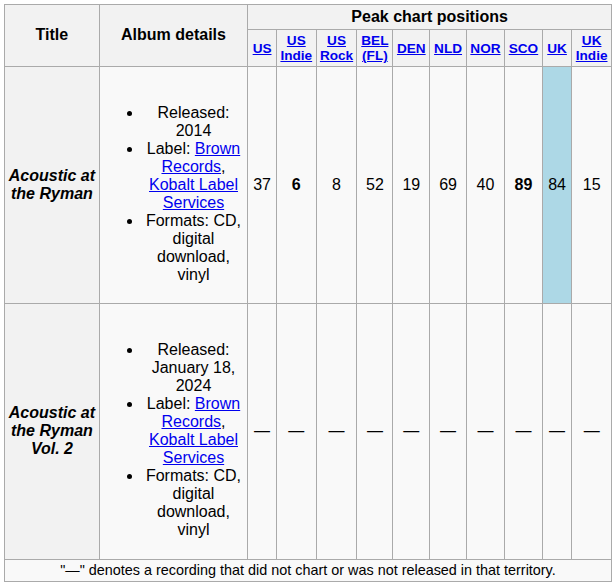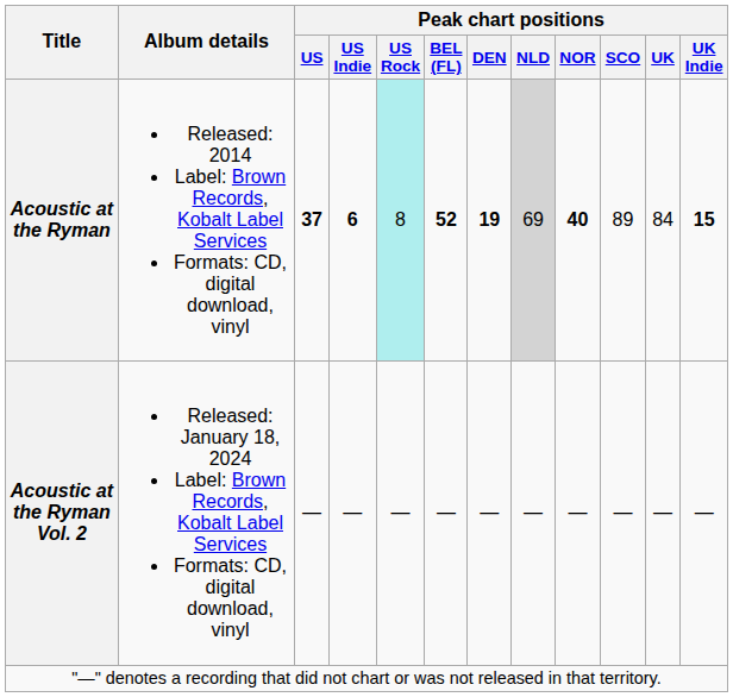Acoustic at the Ryman | Peak chart positions / US: normal -> bold
Acoustic at the Ryman | Peak chart positions / US Rock: no background -> paleturquoise background
Acoustic at the Ryman | Peak chart positions / BEL (FL): normal -> bold
Acoustic at the Ryman | Peak chart positions / DEN: normal -> bold
Acoustic at the Ryman | Peak chart positions / NLD: no background -> lightgrey background
Acoustic at the Ryman | Peak chart positions / NOR: normal -> bold
Acoustic at the Ryman | Peak chart positions / SCO: bold -> normal
Acoustic at the Ryman | Peak chart positions / UK: lightblue background -> no background
Acoustic at the Ryman | Peak chart positions / UK Indie: normal -> bold
